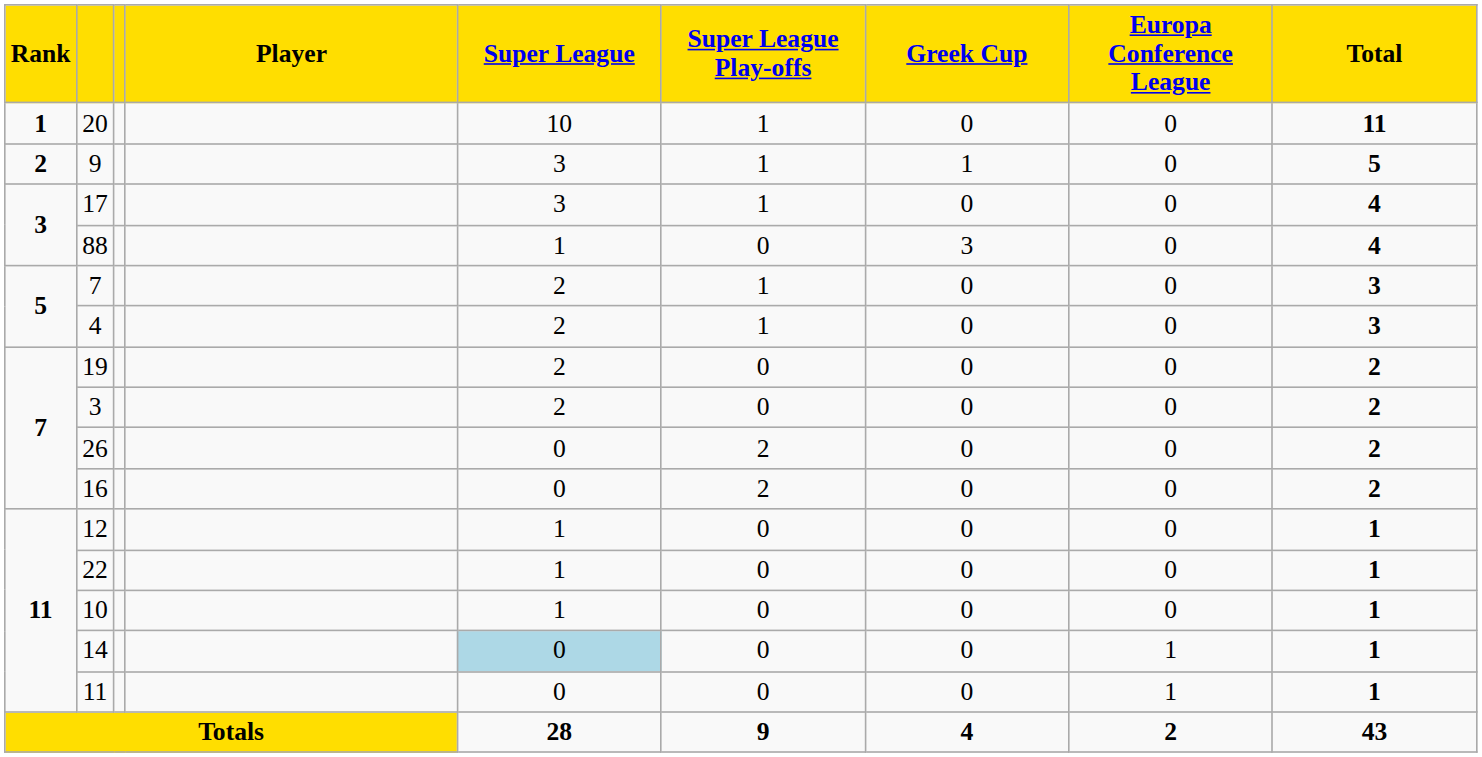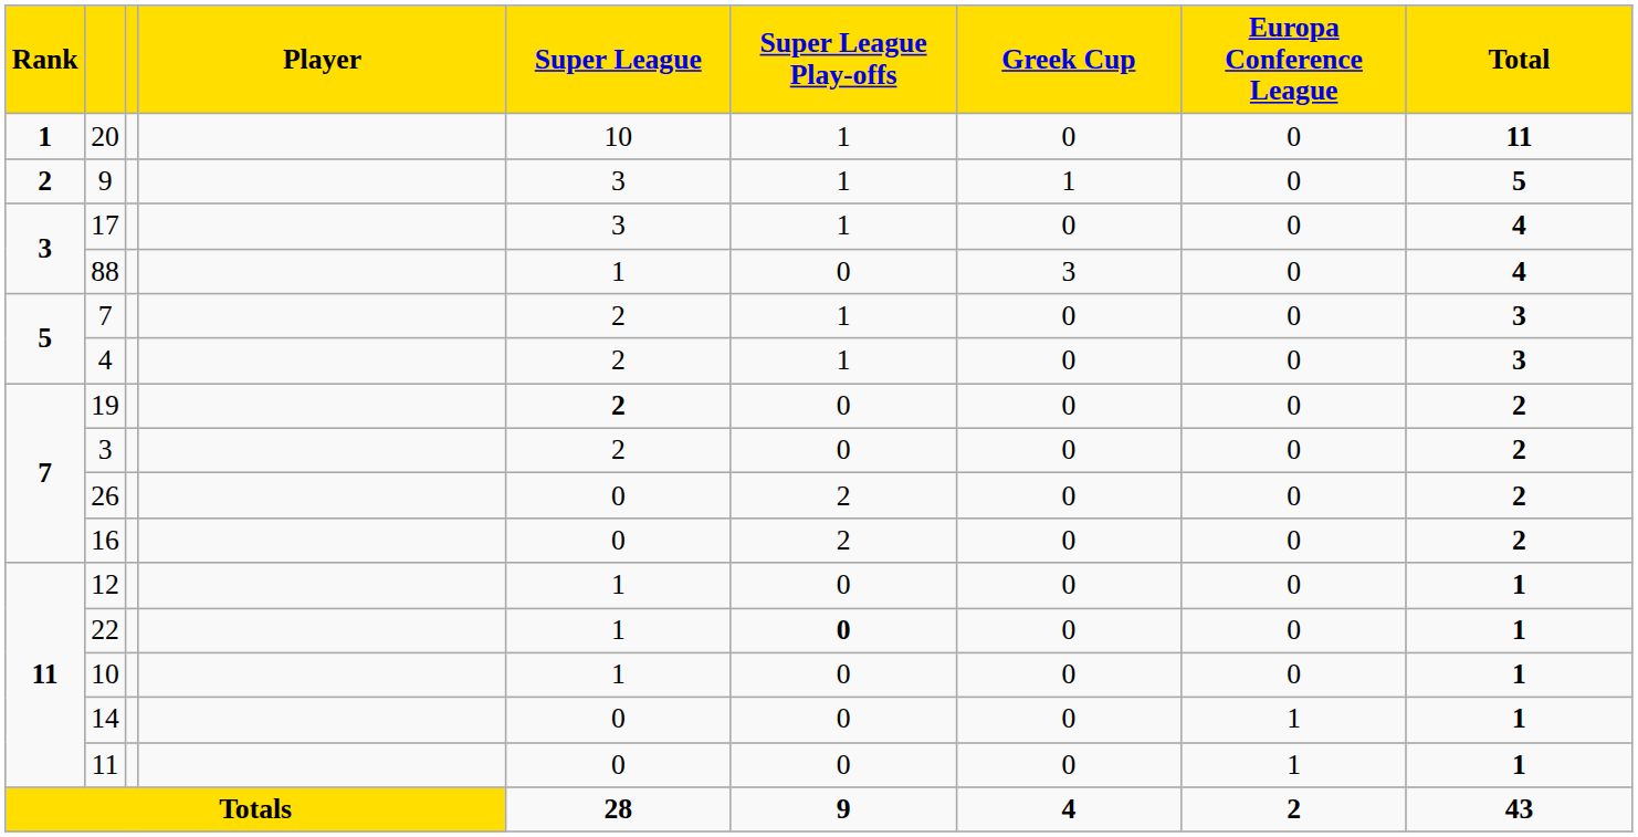19 | Super League: normal -> bold
22 | Super League Play-offs: normal -> bold
14 | Super League: lightblue background -> no background
